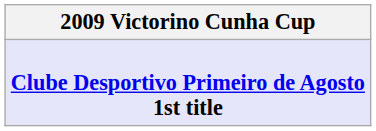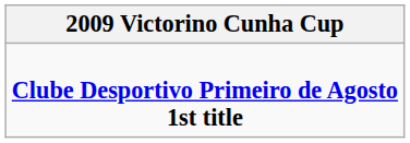row 2 | column 1: lavender background -> no background
